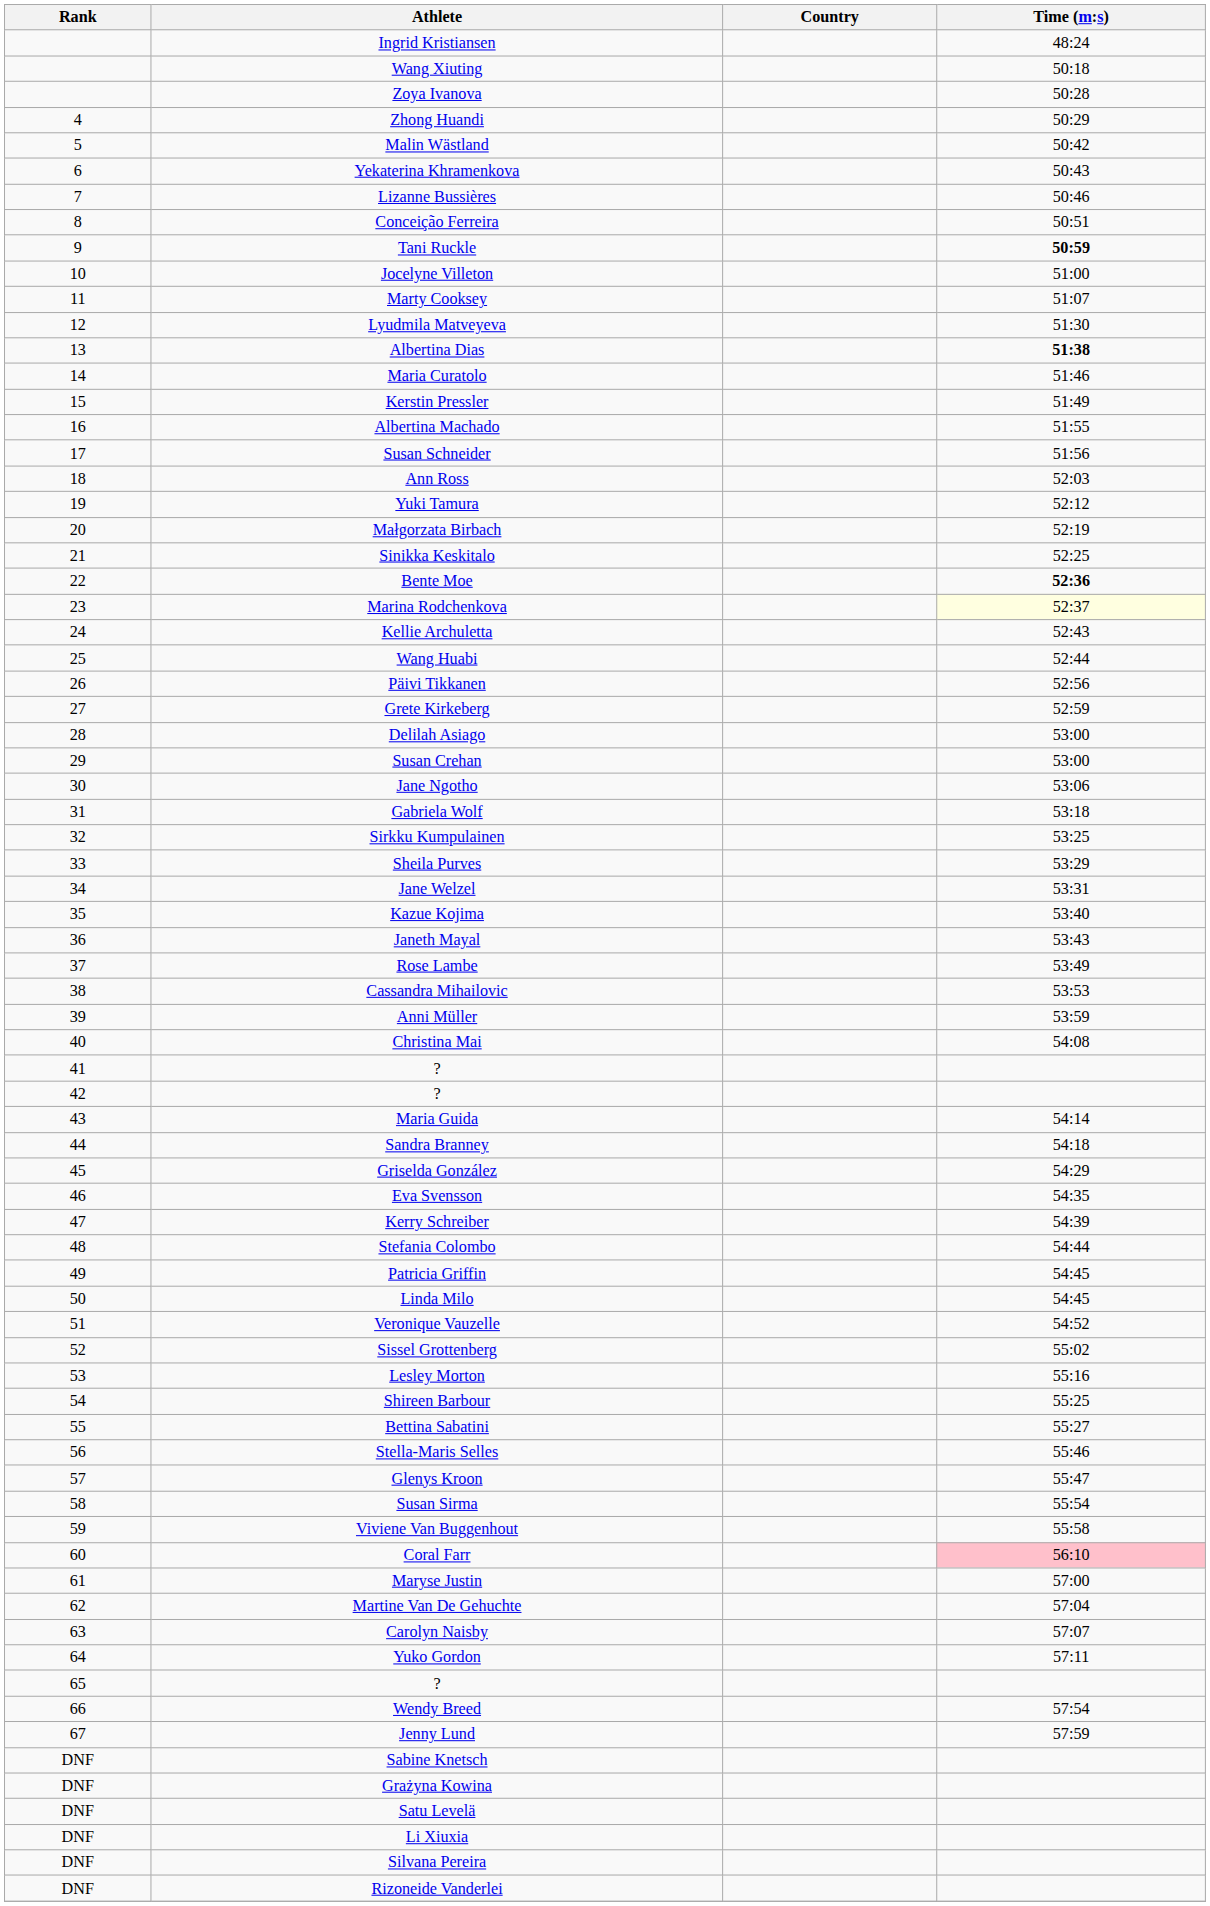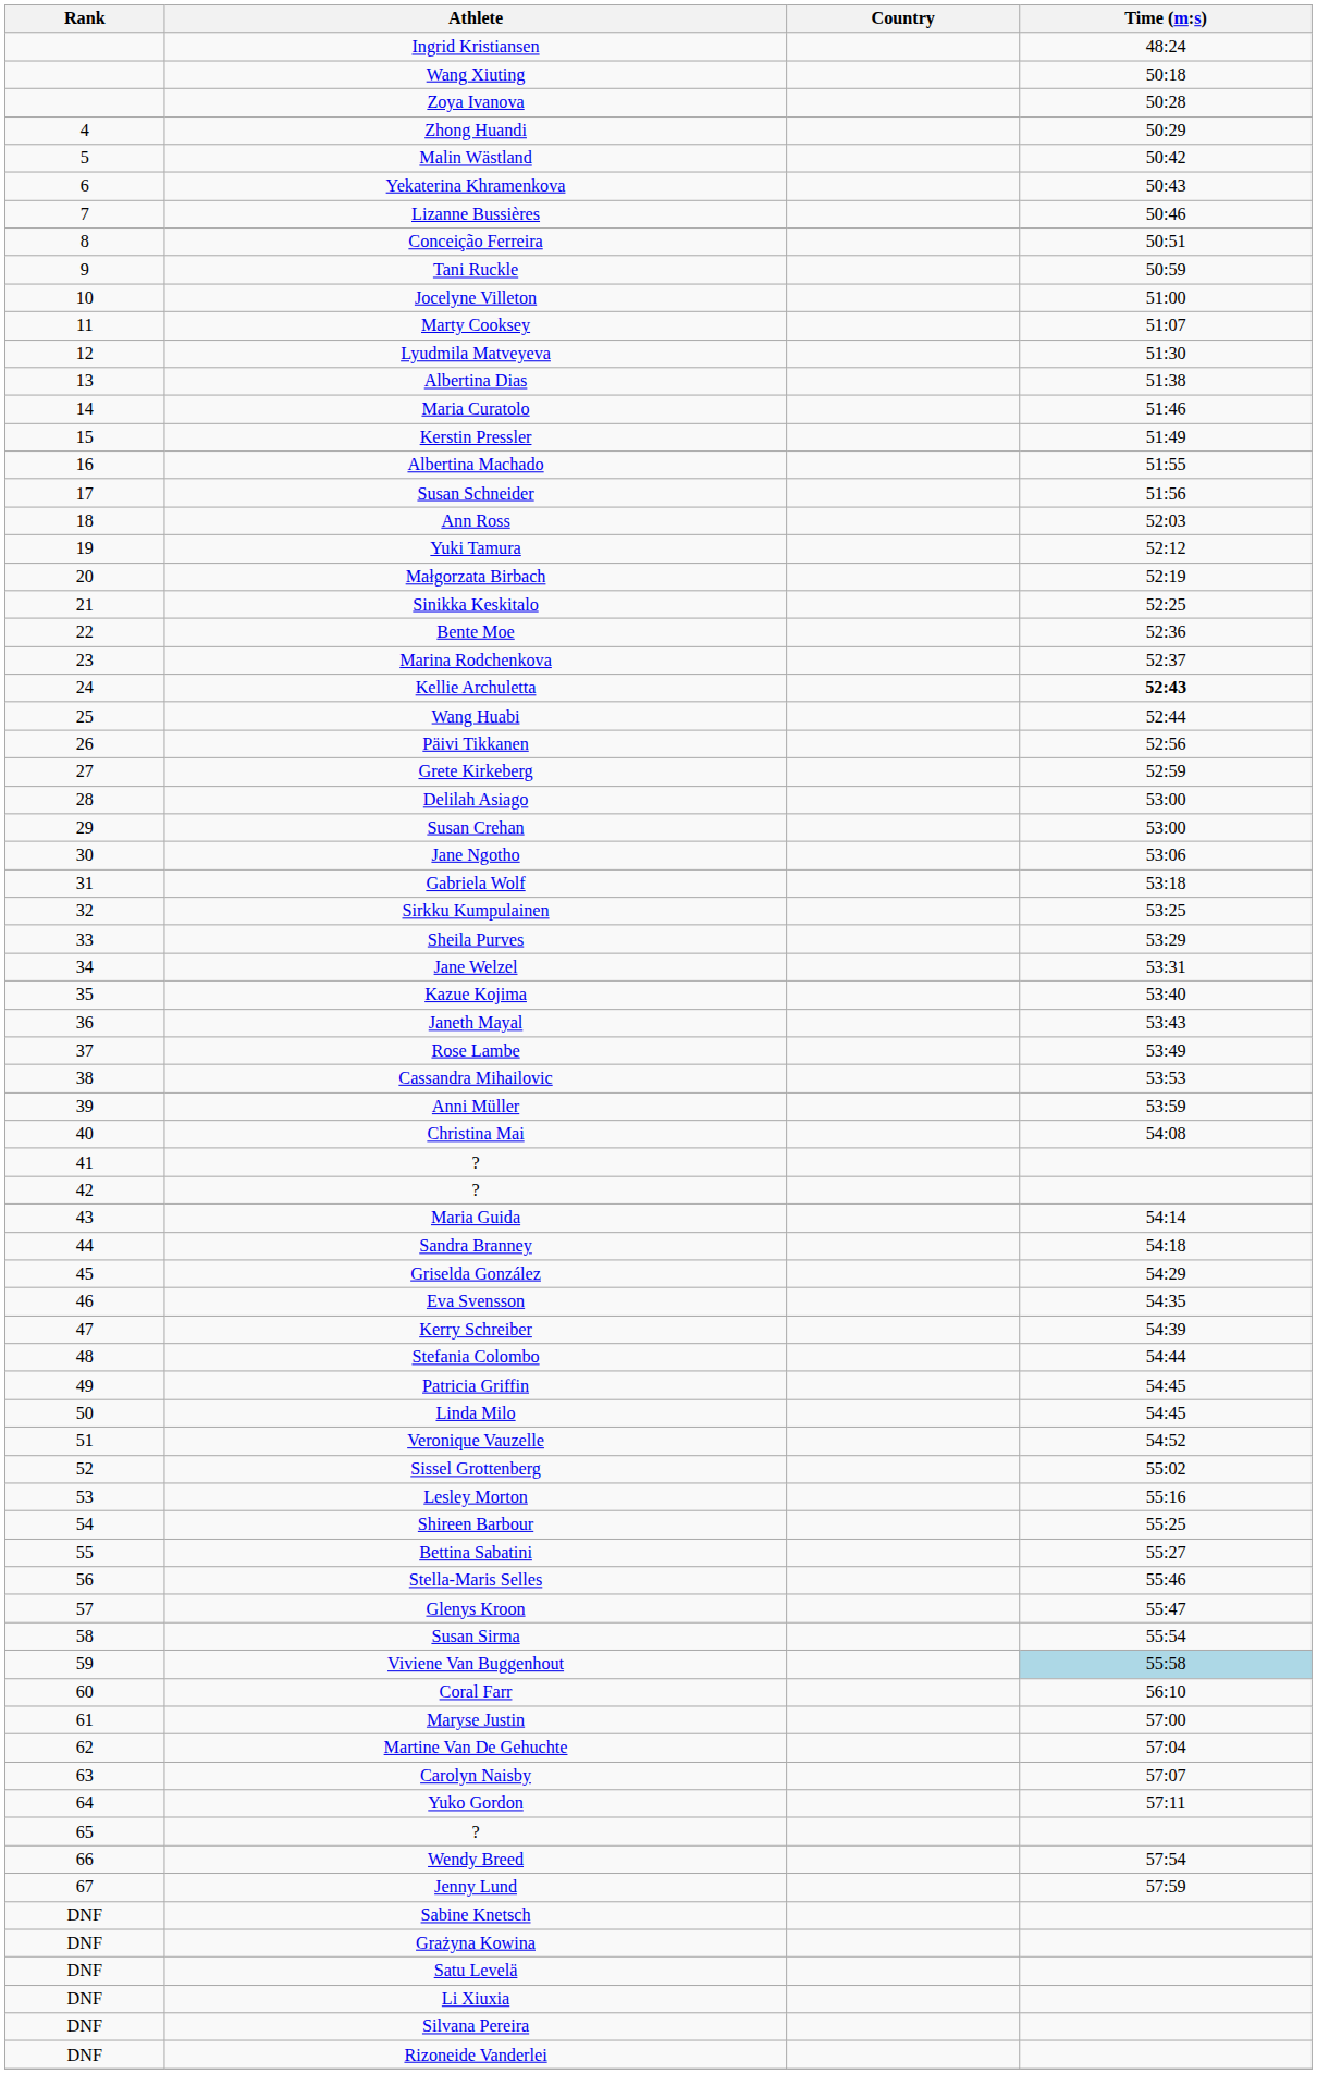Tani Ruckle | Time (m:s): bold -> normal
Albertina Dias | Time (m:s): bold -> normal
Bente Moe | Time (m:s): bold -> normal
Marina Rodchenkova | Time (m:s): lightyellow background -> no background
Kellie Archuletta | Time (m:s): normal -> bold
Viviene Van Buggenhout | Time (m:s): no background -> lightblue background
Coral Farr | Time (m:s): pink background -> no background
